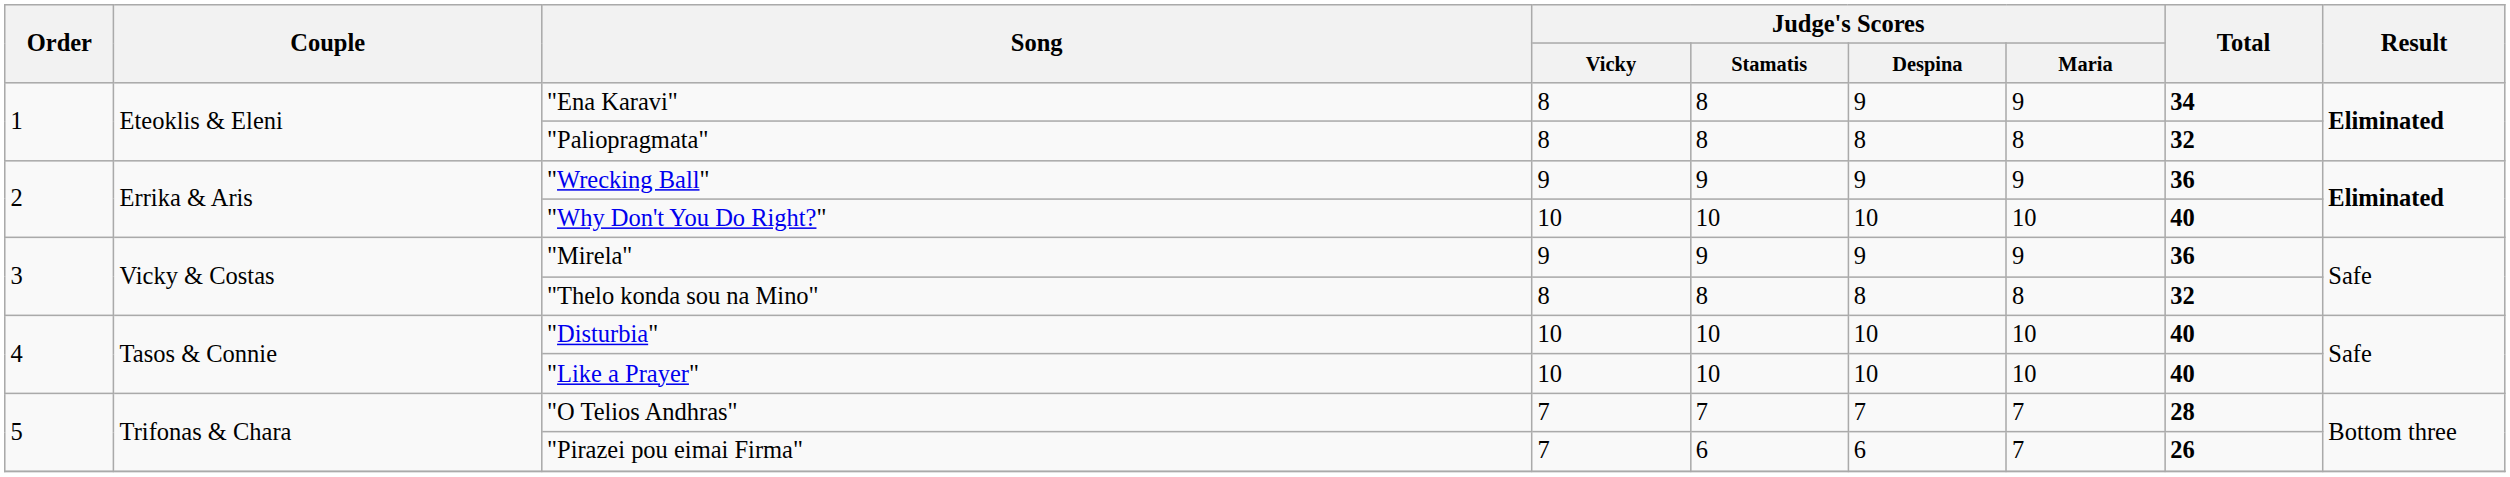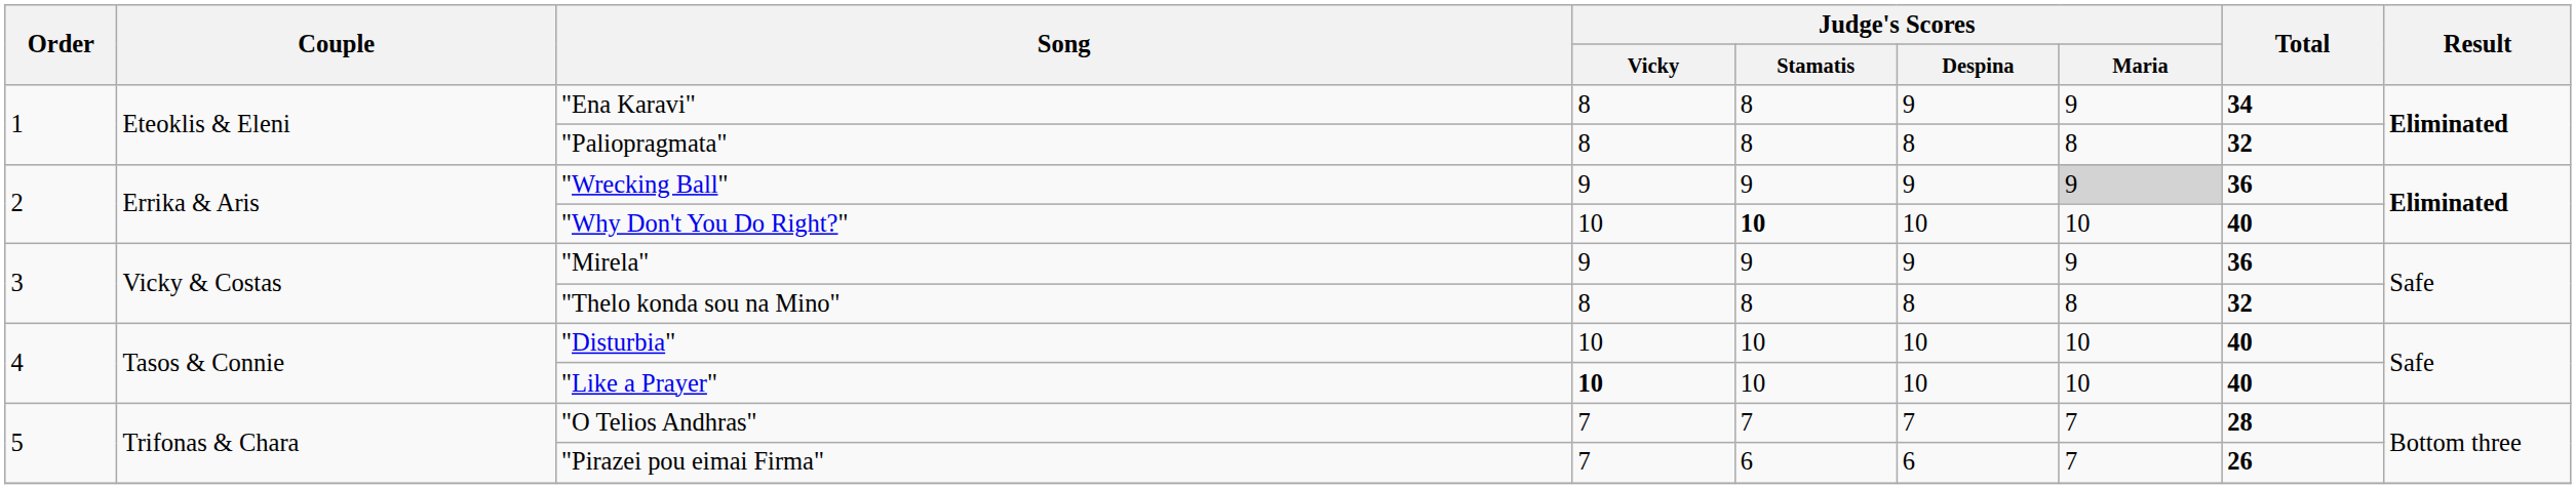"Wrecking Ball" | Judge's Scores / Maria: no background -> lightgrey background
"Why Don't You Do Right?" | Judge's Scores / Stamatis: normal -> bold
"Like a Prayer" | Judge's Scores / Vicky: normal -> bold
